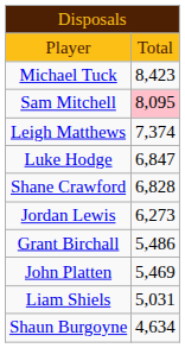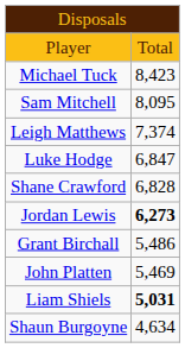Sam Mitchell | column 2: pink background -> no background
Jordan Lewis | column 2: normal -> bold
Liam Shiels | column 2: normal -> bold
